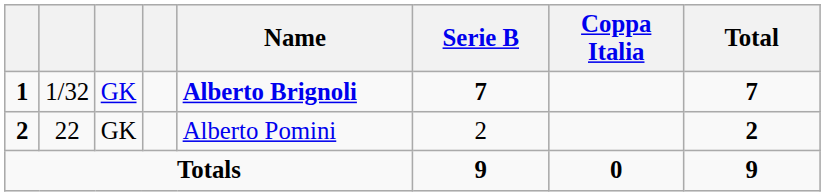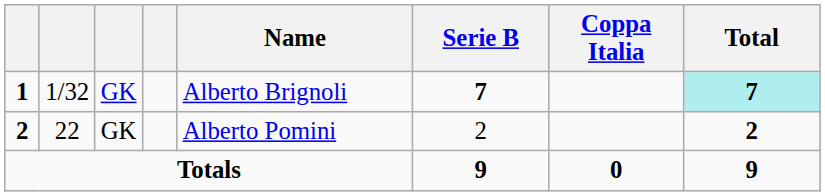1 | Name: bold -> normal
1 | Total: no background -> paleturquoise background
